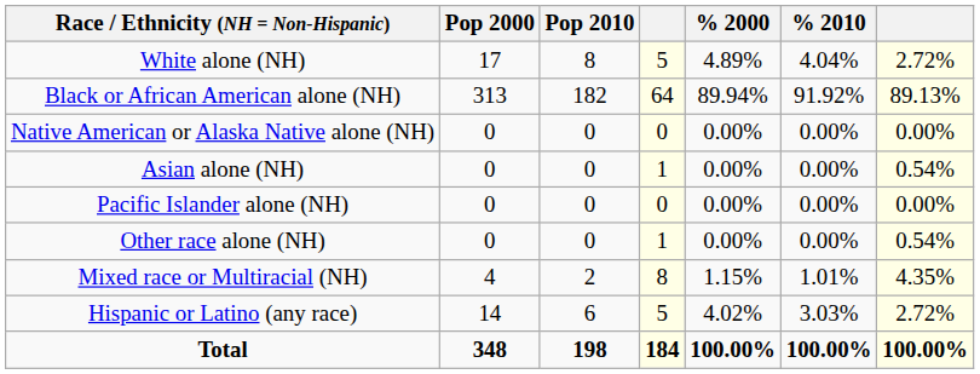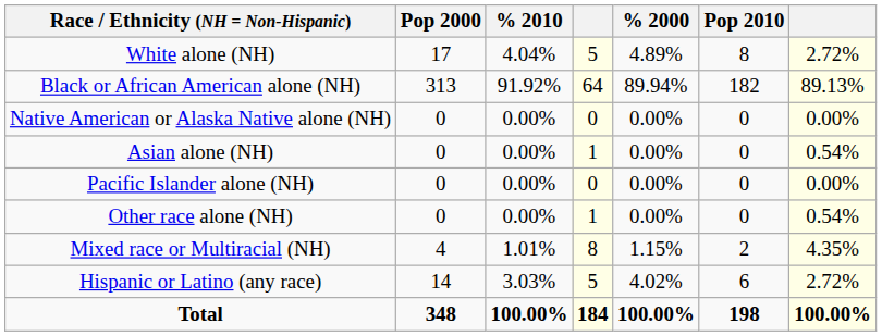columns swapped: Pop 2010 <-> % 2010
